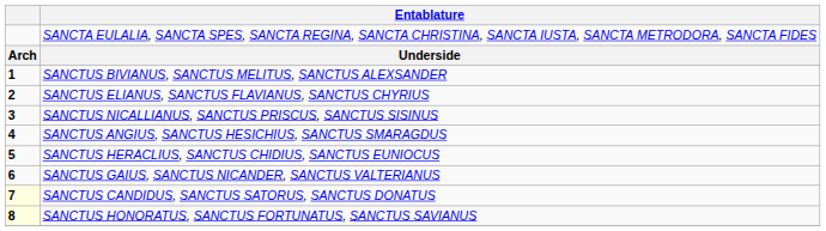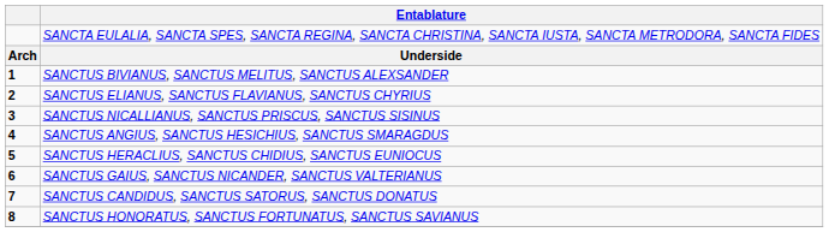SANCTUS CANDIDUS, SANCTUS SATORUS, SANCTUS DONATUS | column 1: lightyellow background -> no background
SANCTUS HONORATUS, SANCTUS FORTUNATUS, SANCTUS SAVIANUS | column 1: lightyellow background -> no background
